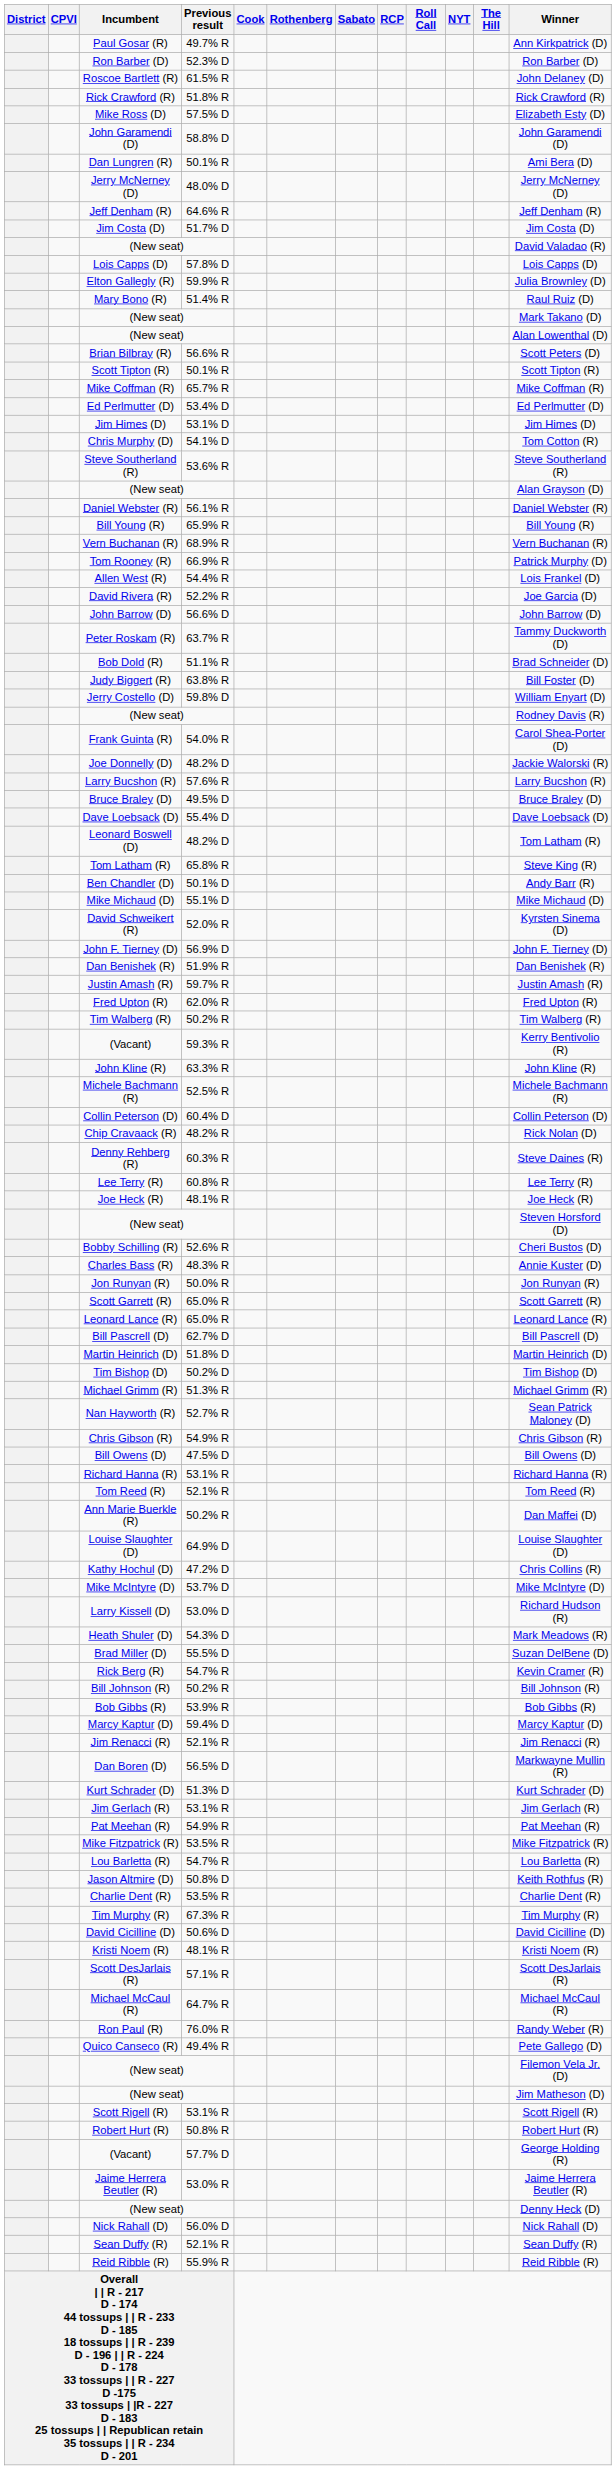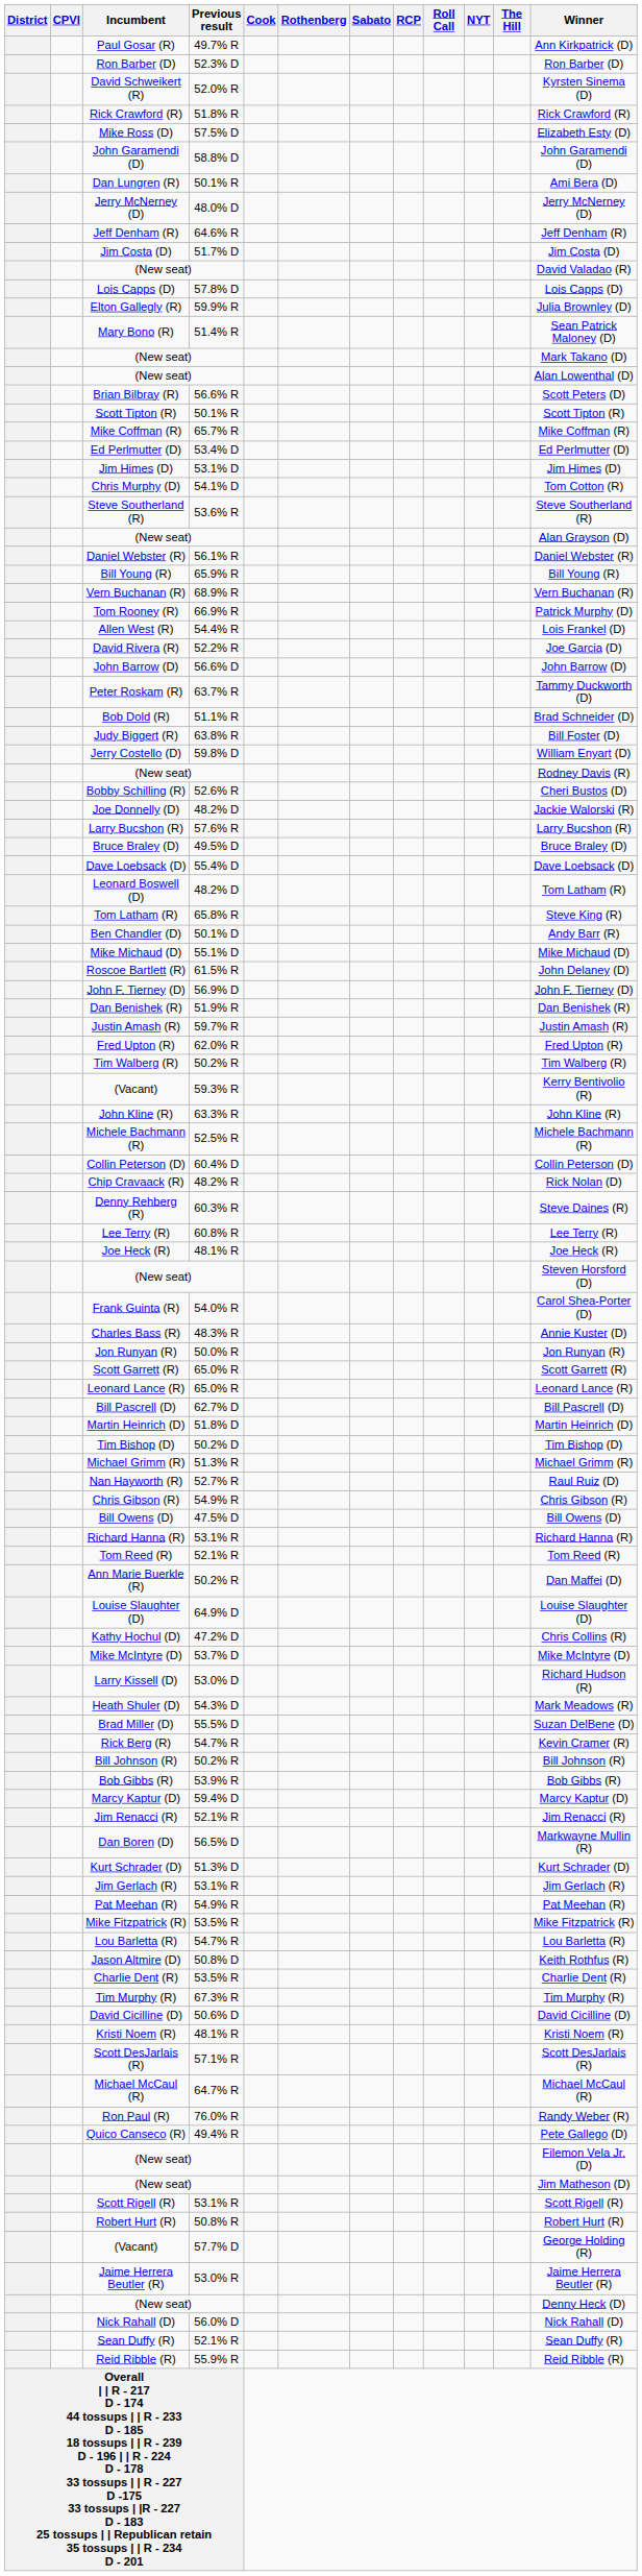rows swapped: David Schweikert (R) <-> Roscoe Bartlett (R)
Mary Bono (R) | Winner: Raul Ruiz (D) -> Sean Patrick Maloney (D)
rows swapped: Bobby Schilling (R) <-> Frank Guinta (R)
Nan Hayworth (R) | Winner: Sean Patrick Maloney (D) -> Raul Ruiz (D)
